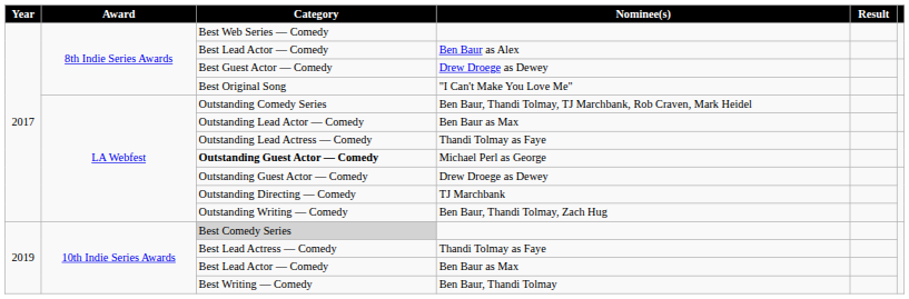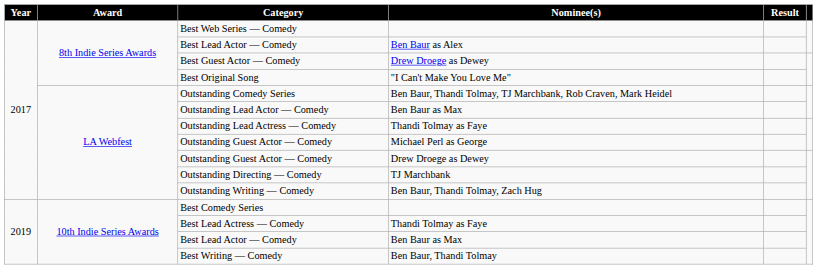Outstanding Guest Actor — Comedy / Michael Perl as George | Category: bold -> normal
Best Comedy Series | Category: lightgrey background -> no background
